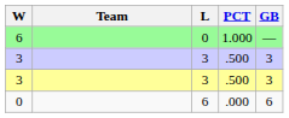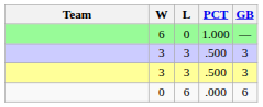columns swapped: Team <-> W
